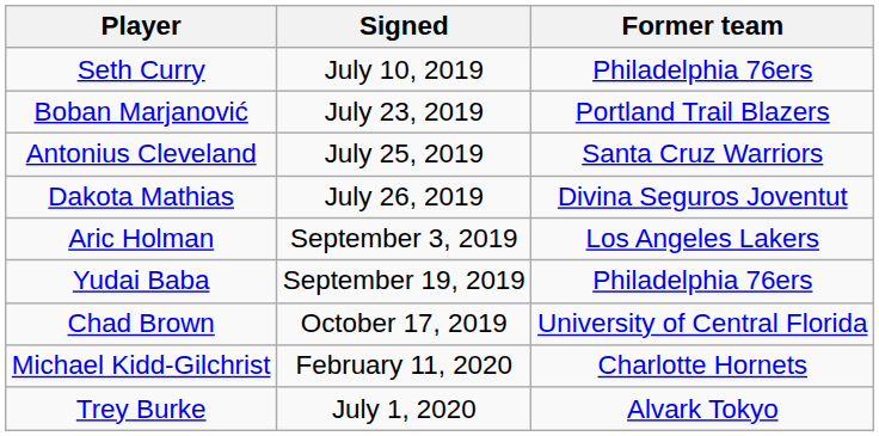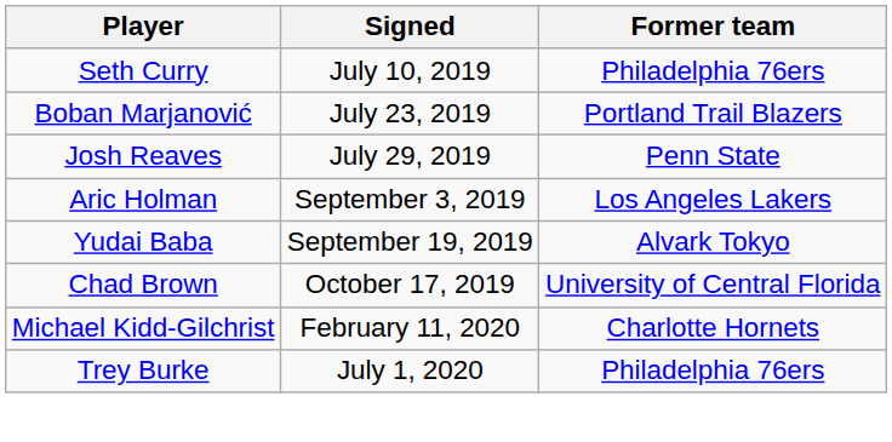- row: Antonius Cleveland | July 25, 2019 | Santa Cruz Warriors
- row: Dakota Mathias | July 26, 2019 | Divina Seguros Joventut
+ row: Josh Reaves | July 29, 2019 | Penn State
Yudai Baba | Former team: Philadelphia 76ers -> Alvark Tokyo
Trey Burke | Former team: Alvark Tokyo -> Philadelphia 76ers
